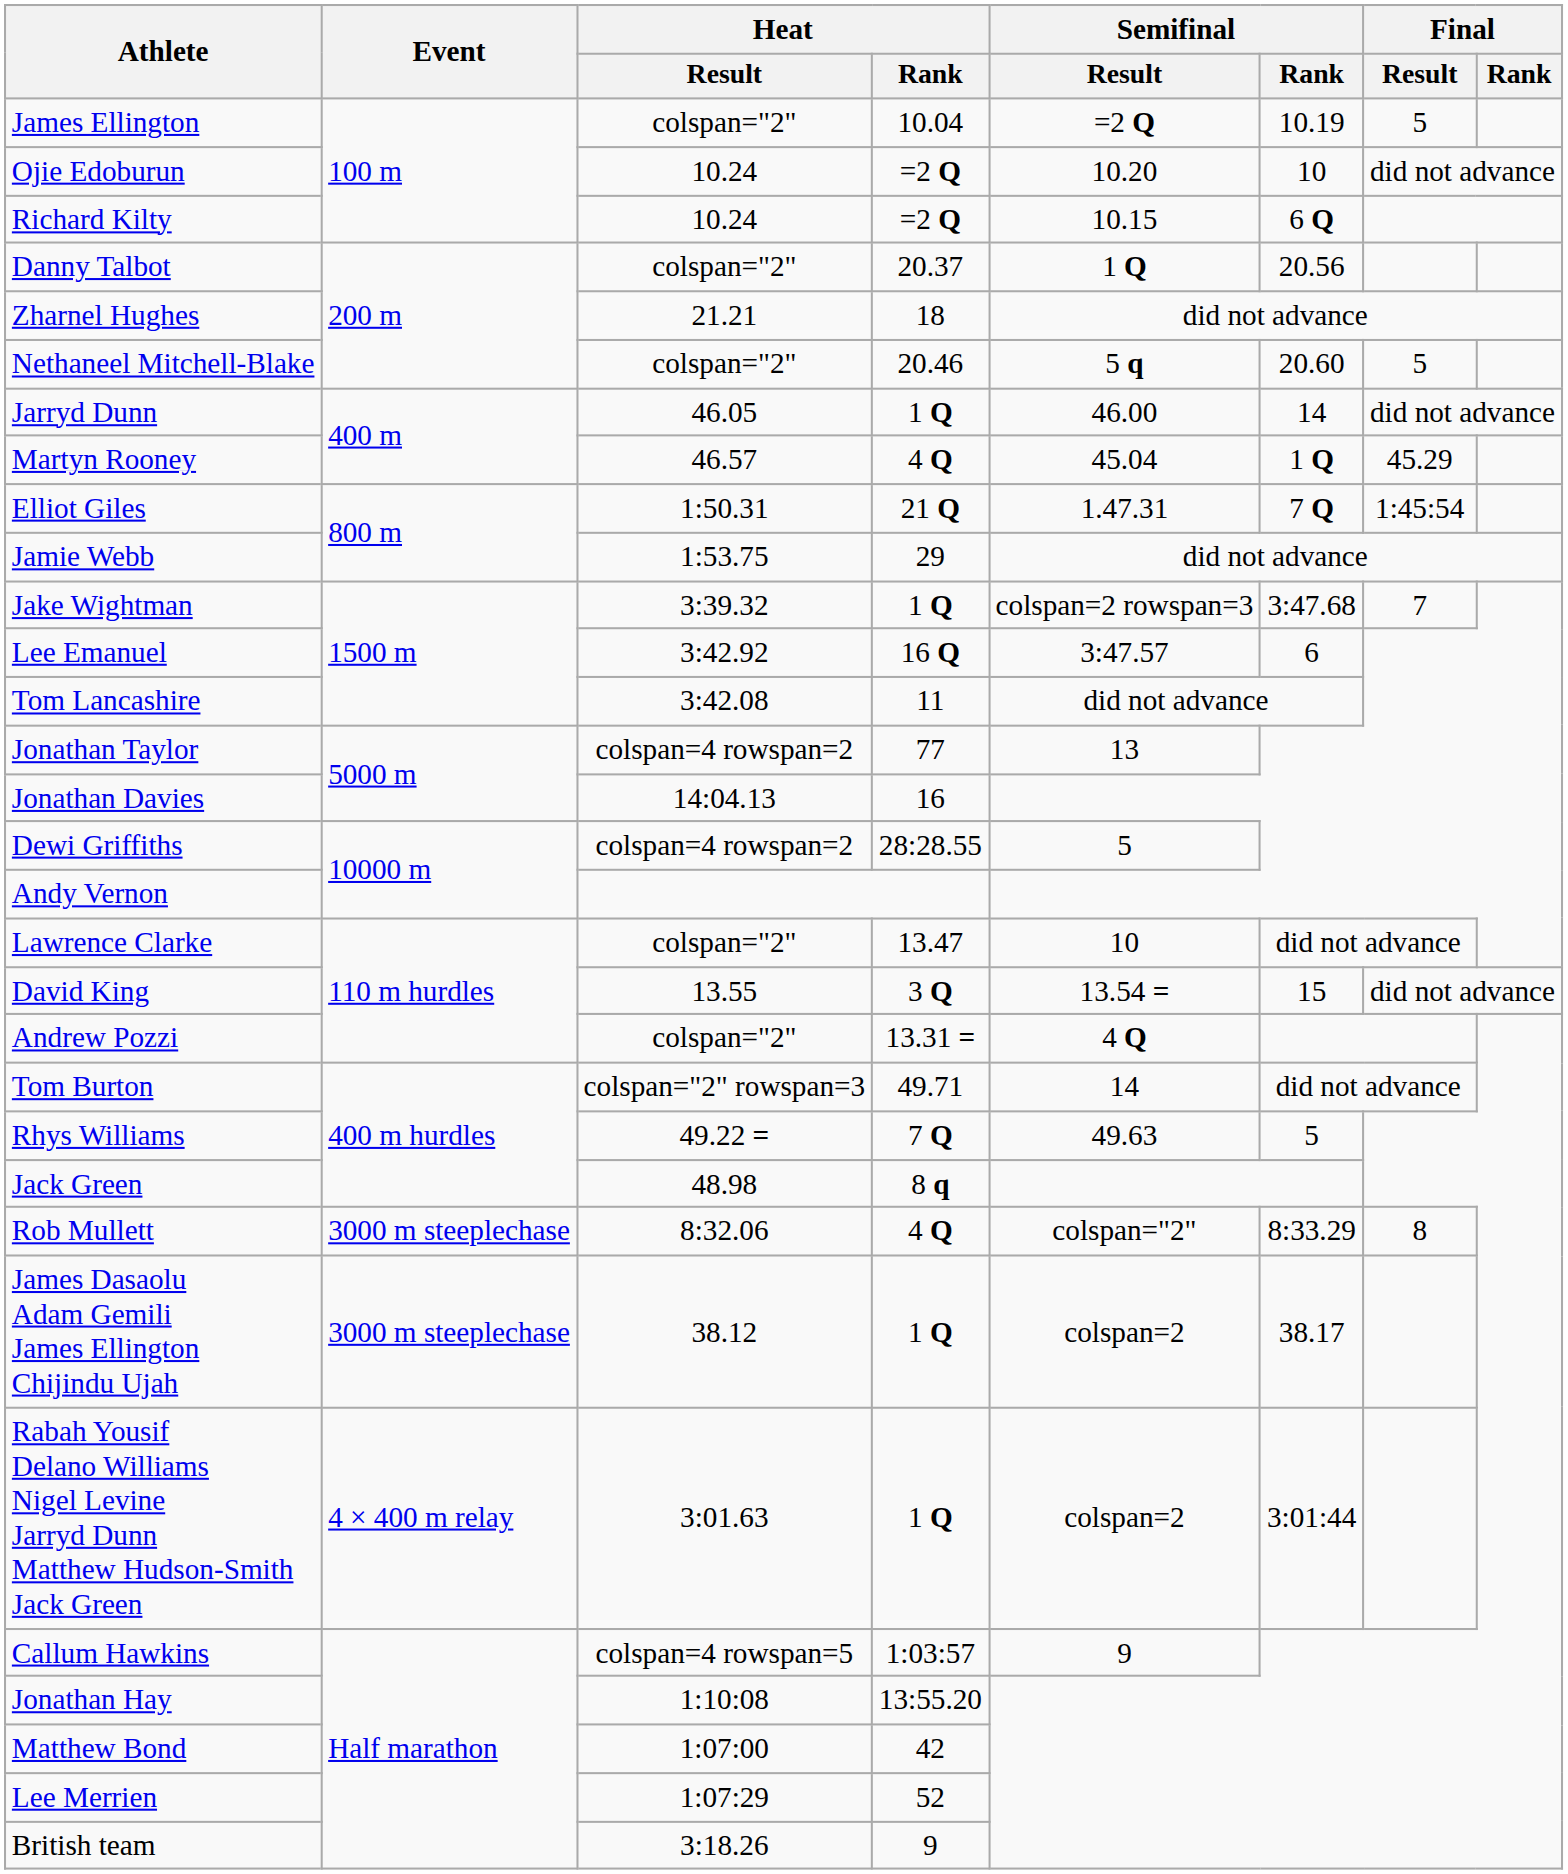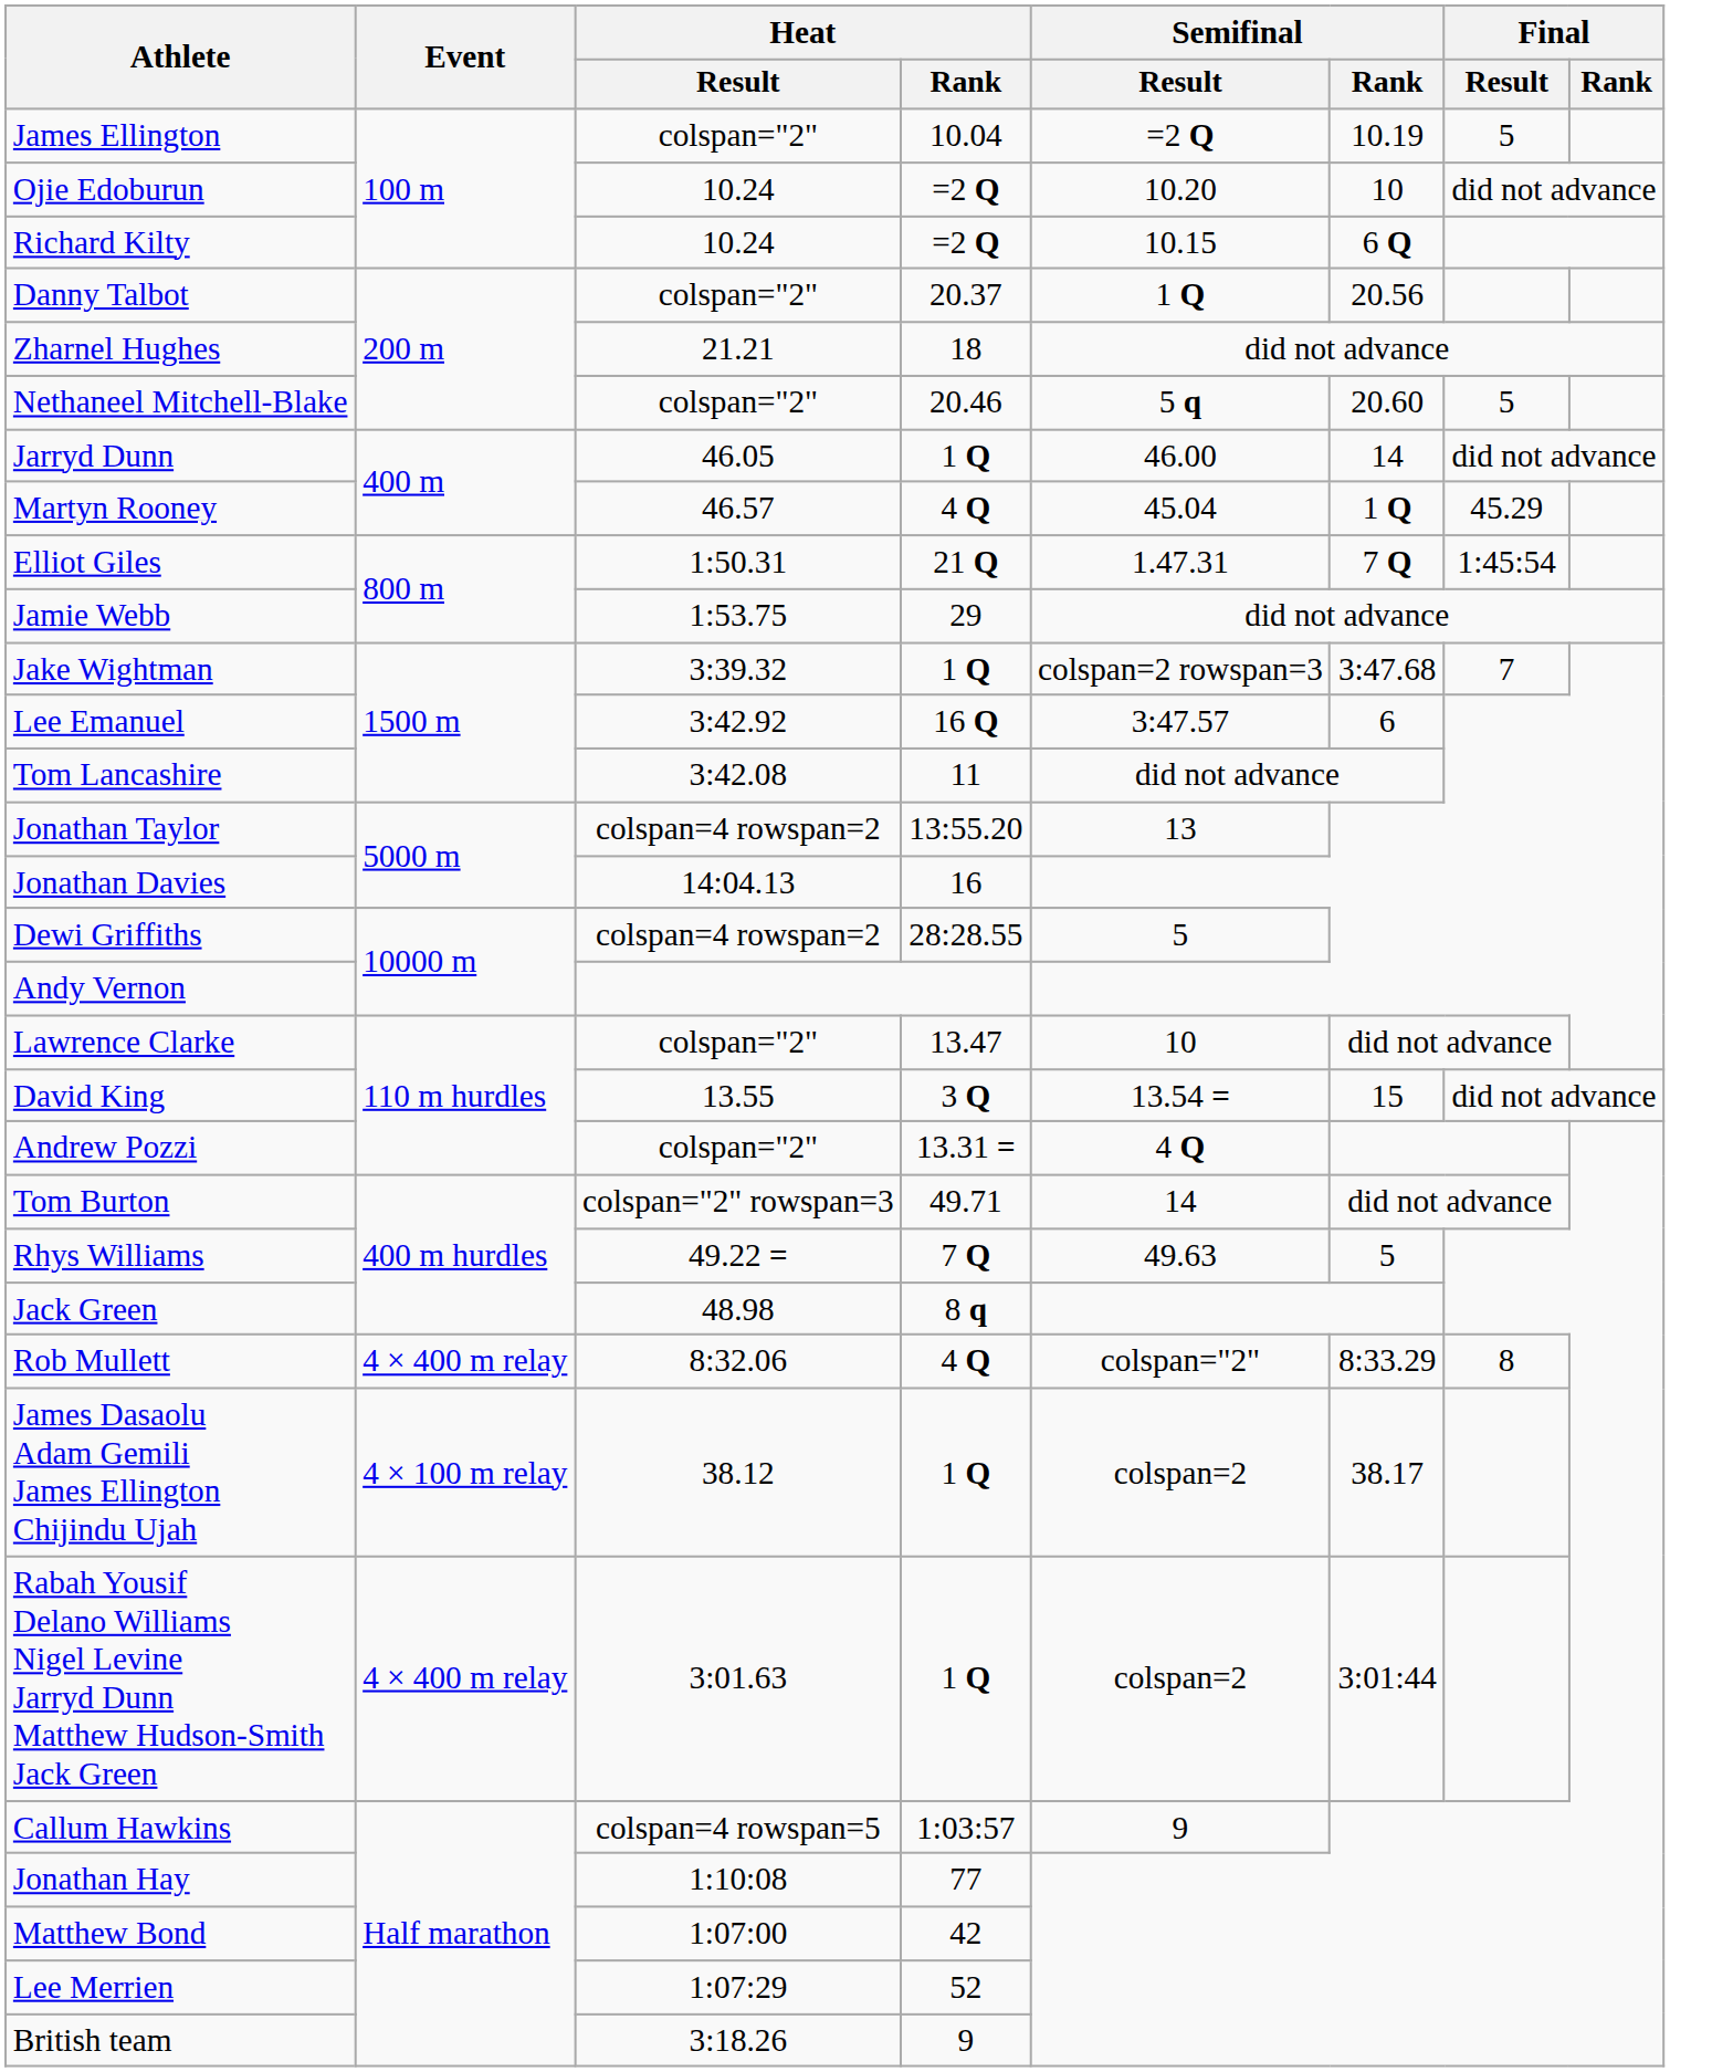Jonathan Taylor | Heat / Rank: 77 -> 13:55.20
Rob Mullett | Event: 3000 m steeplechase -> 4 × 400 m relay
James Dasaolu Adam Gemili James Ellington Chijindu Ujah | Event: 3000 m steeplechase -> 4 × 100 m relay
Jonathan Hay | Heat / Rank: 13:55.20 -> 77
